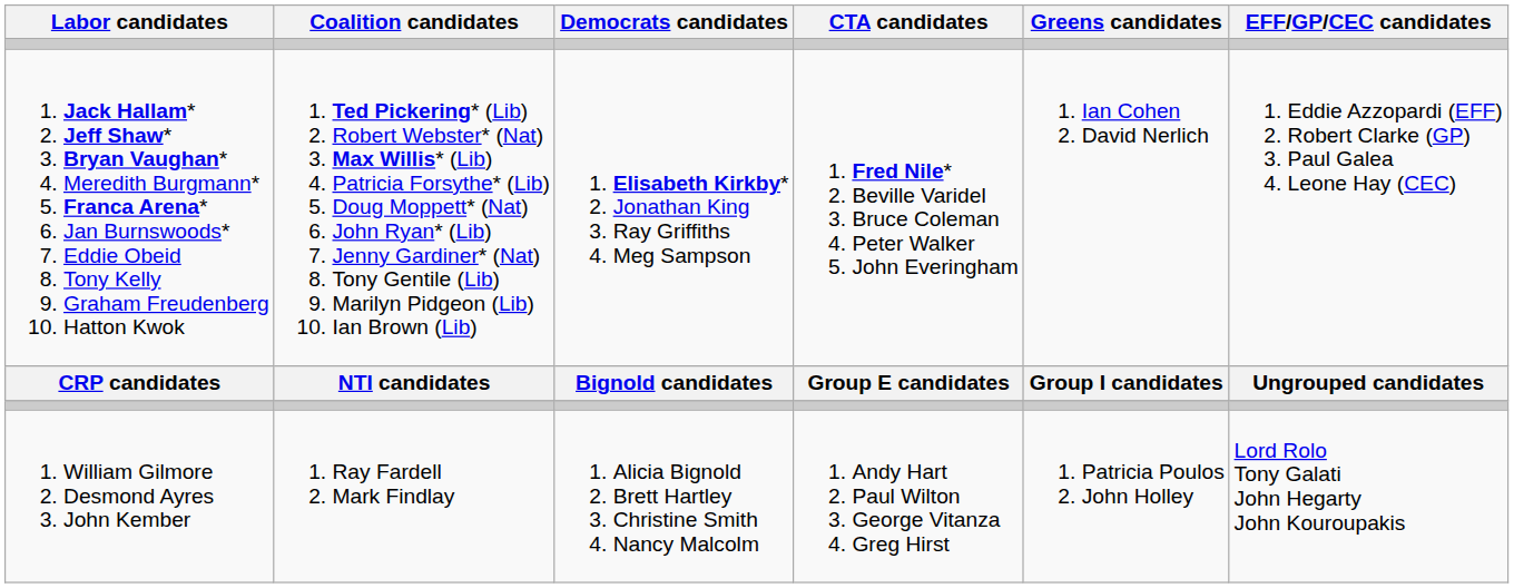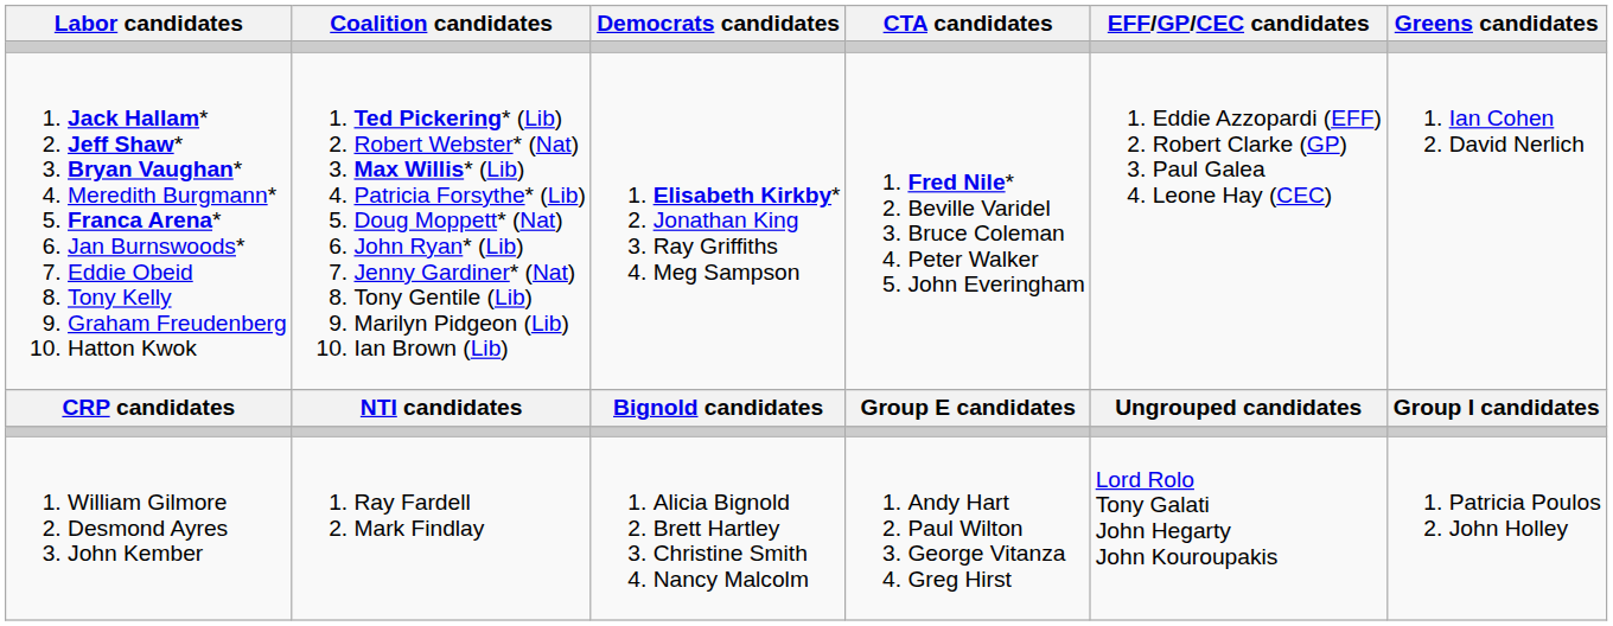columns swapped: Greens candidates <-> EFF/GP/CEC candidates
